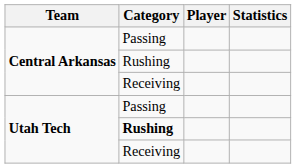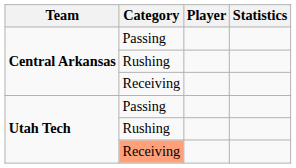Utah Tech / Rushing | Category: bold -> normal
Utah Tech / Receiving | Category: no background -> lightsalmon background
